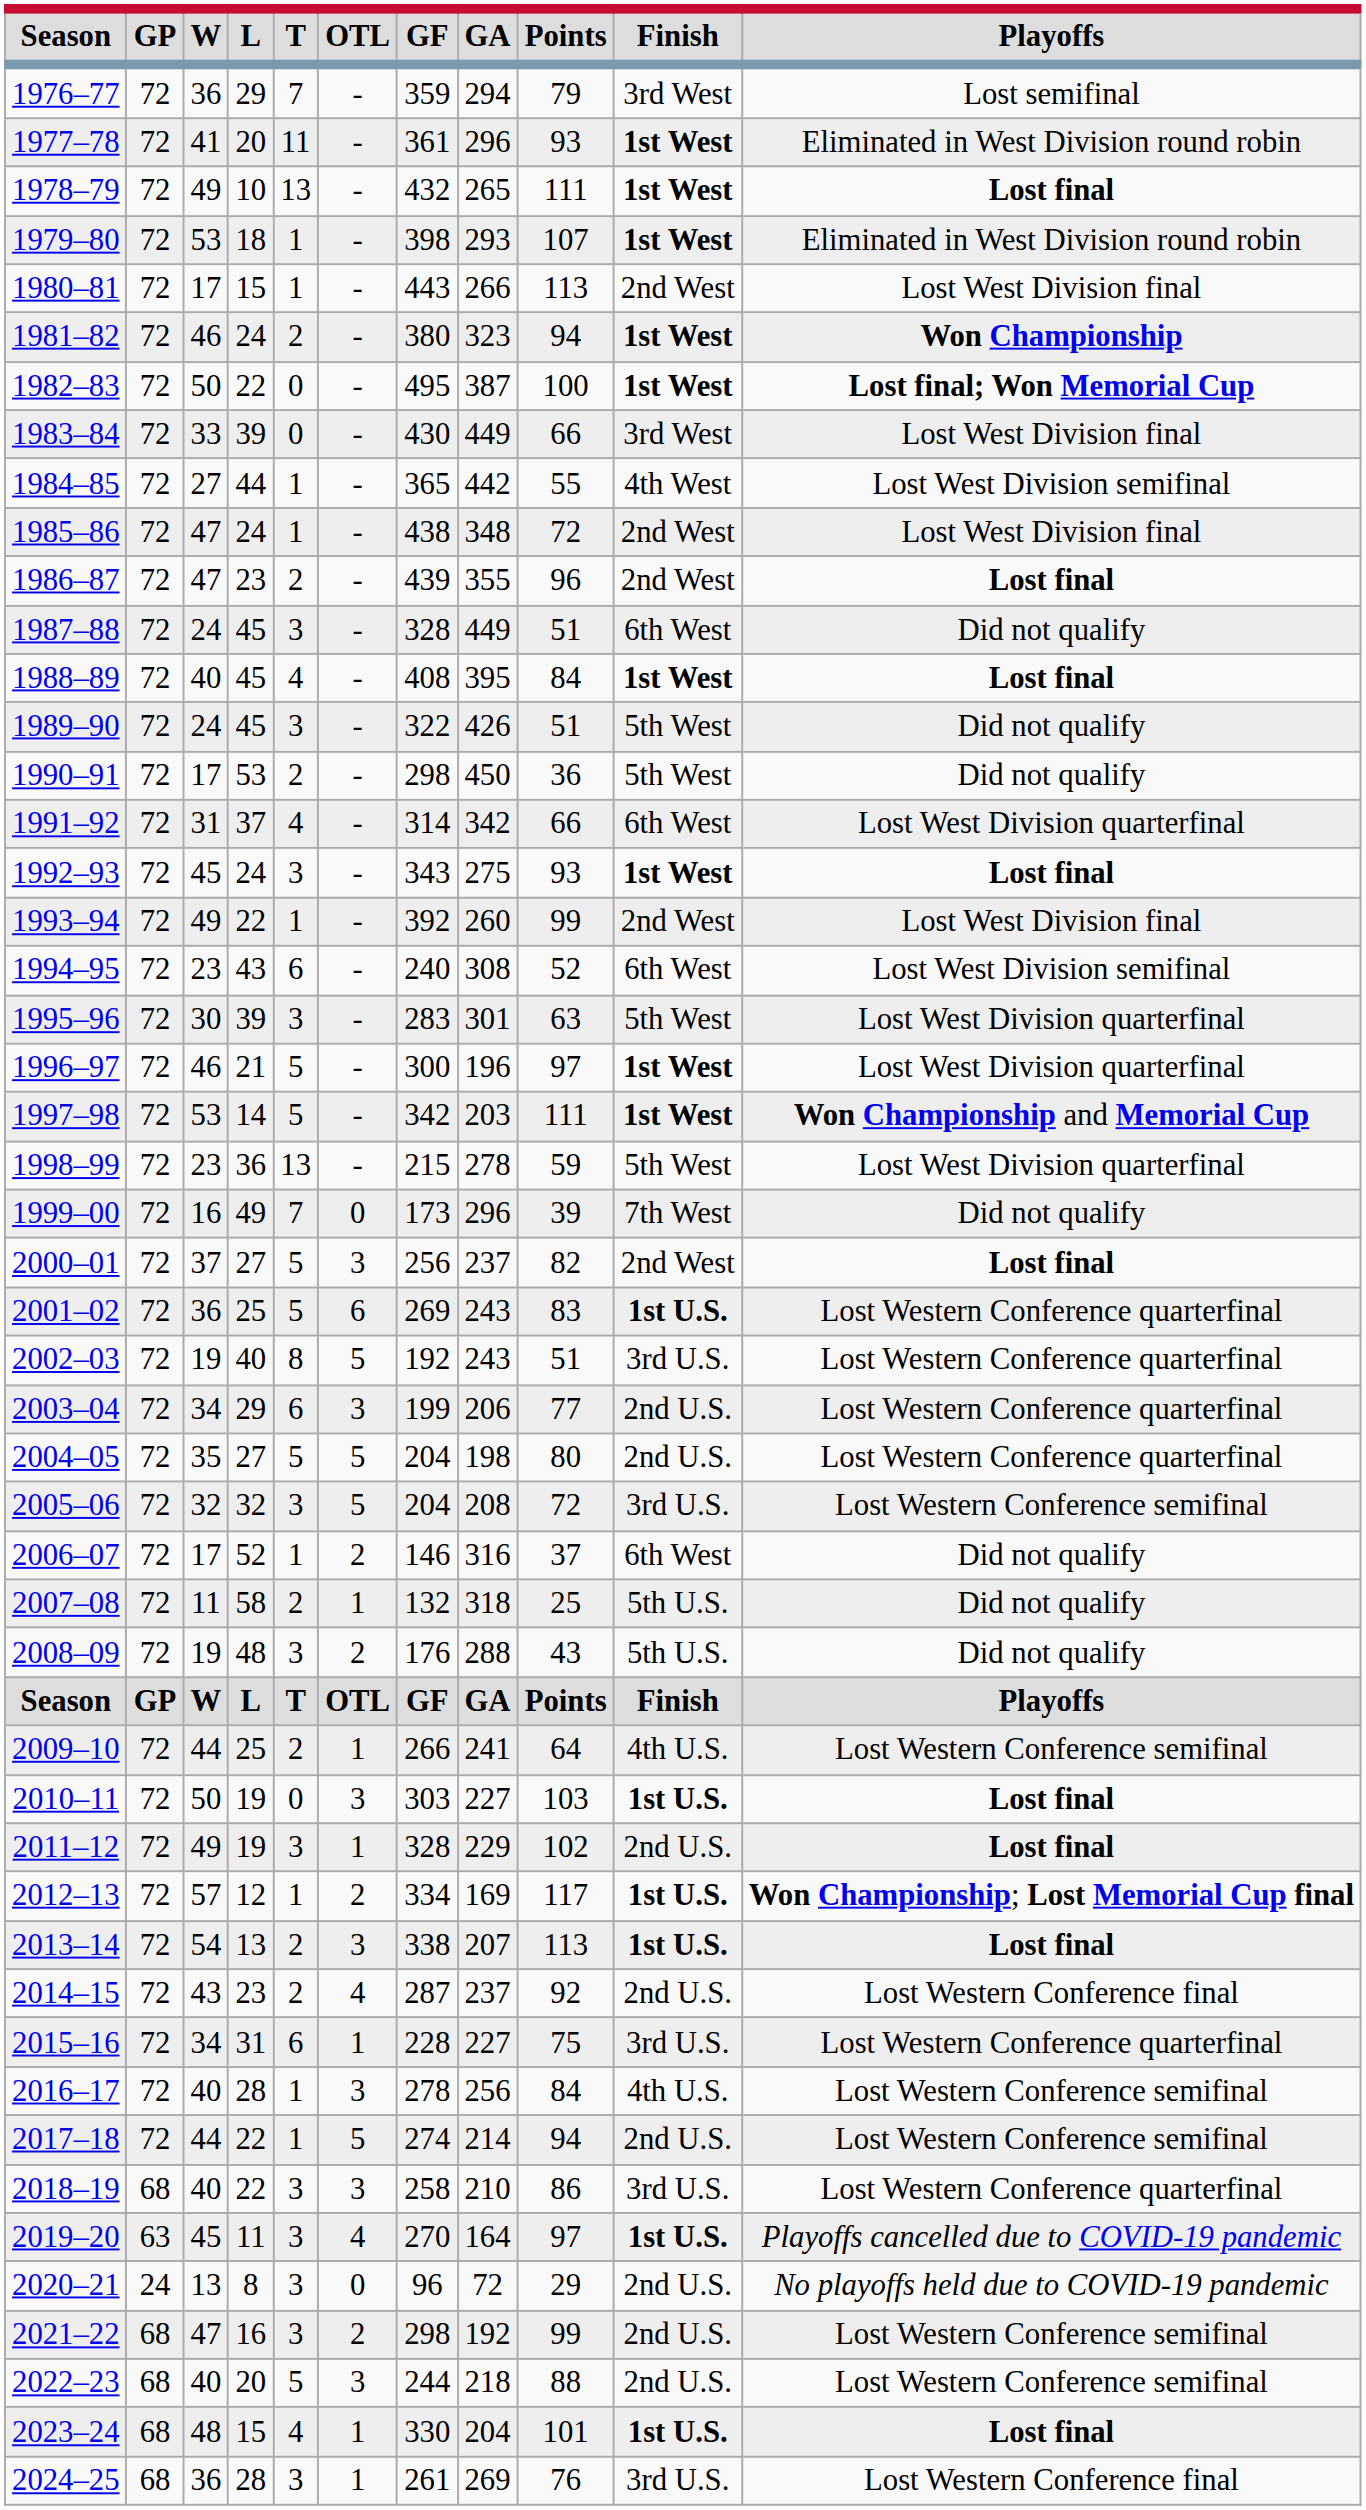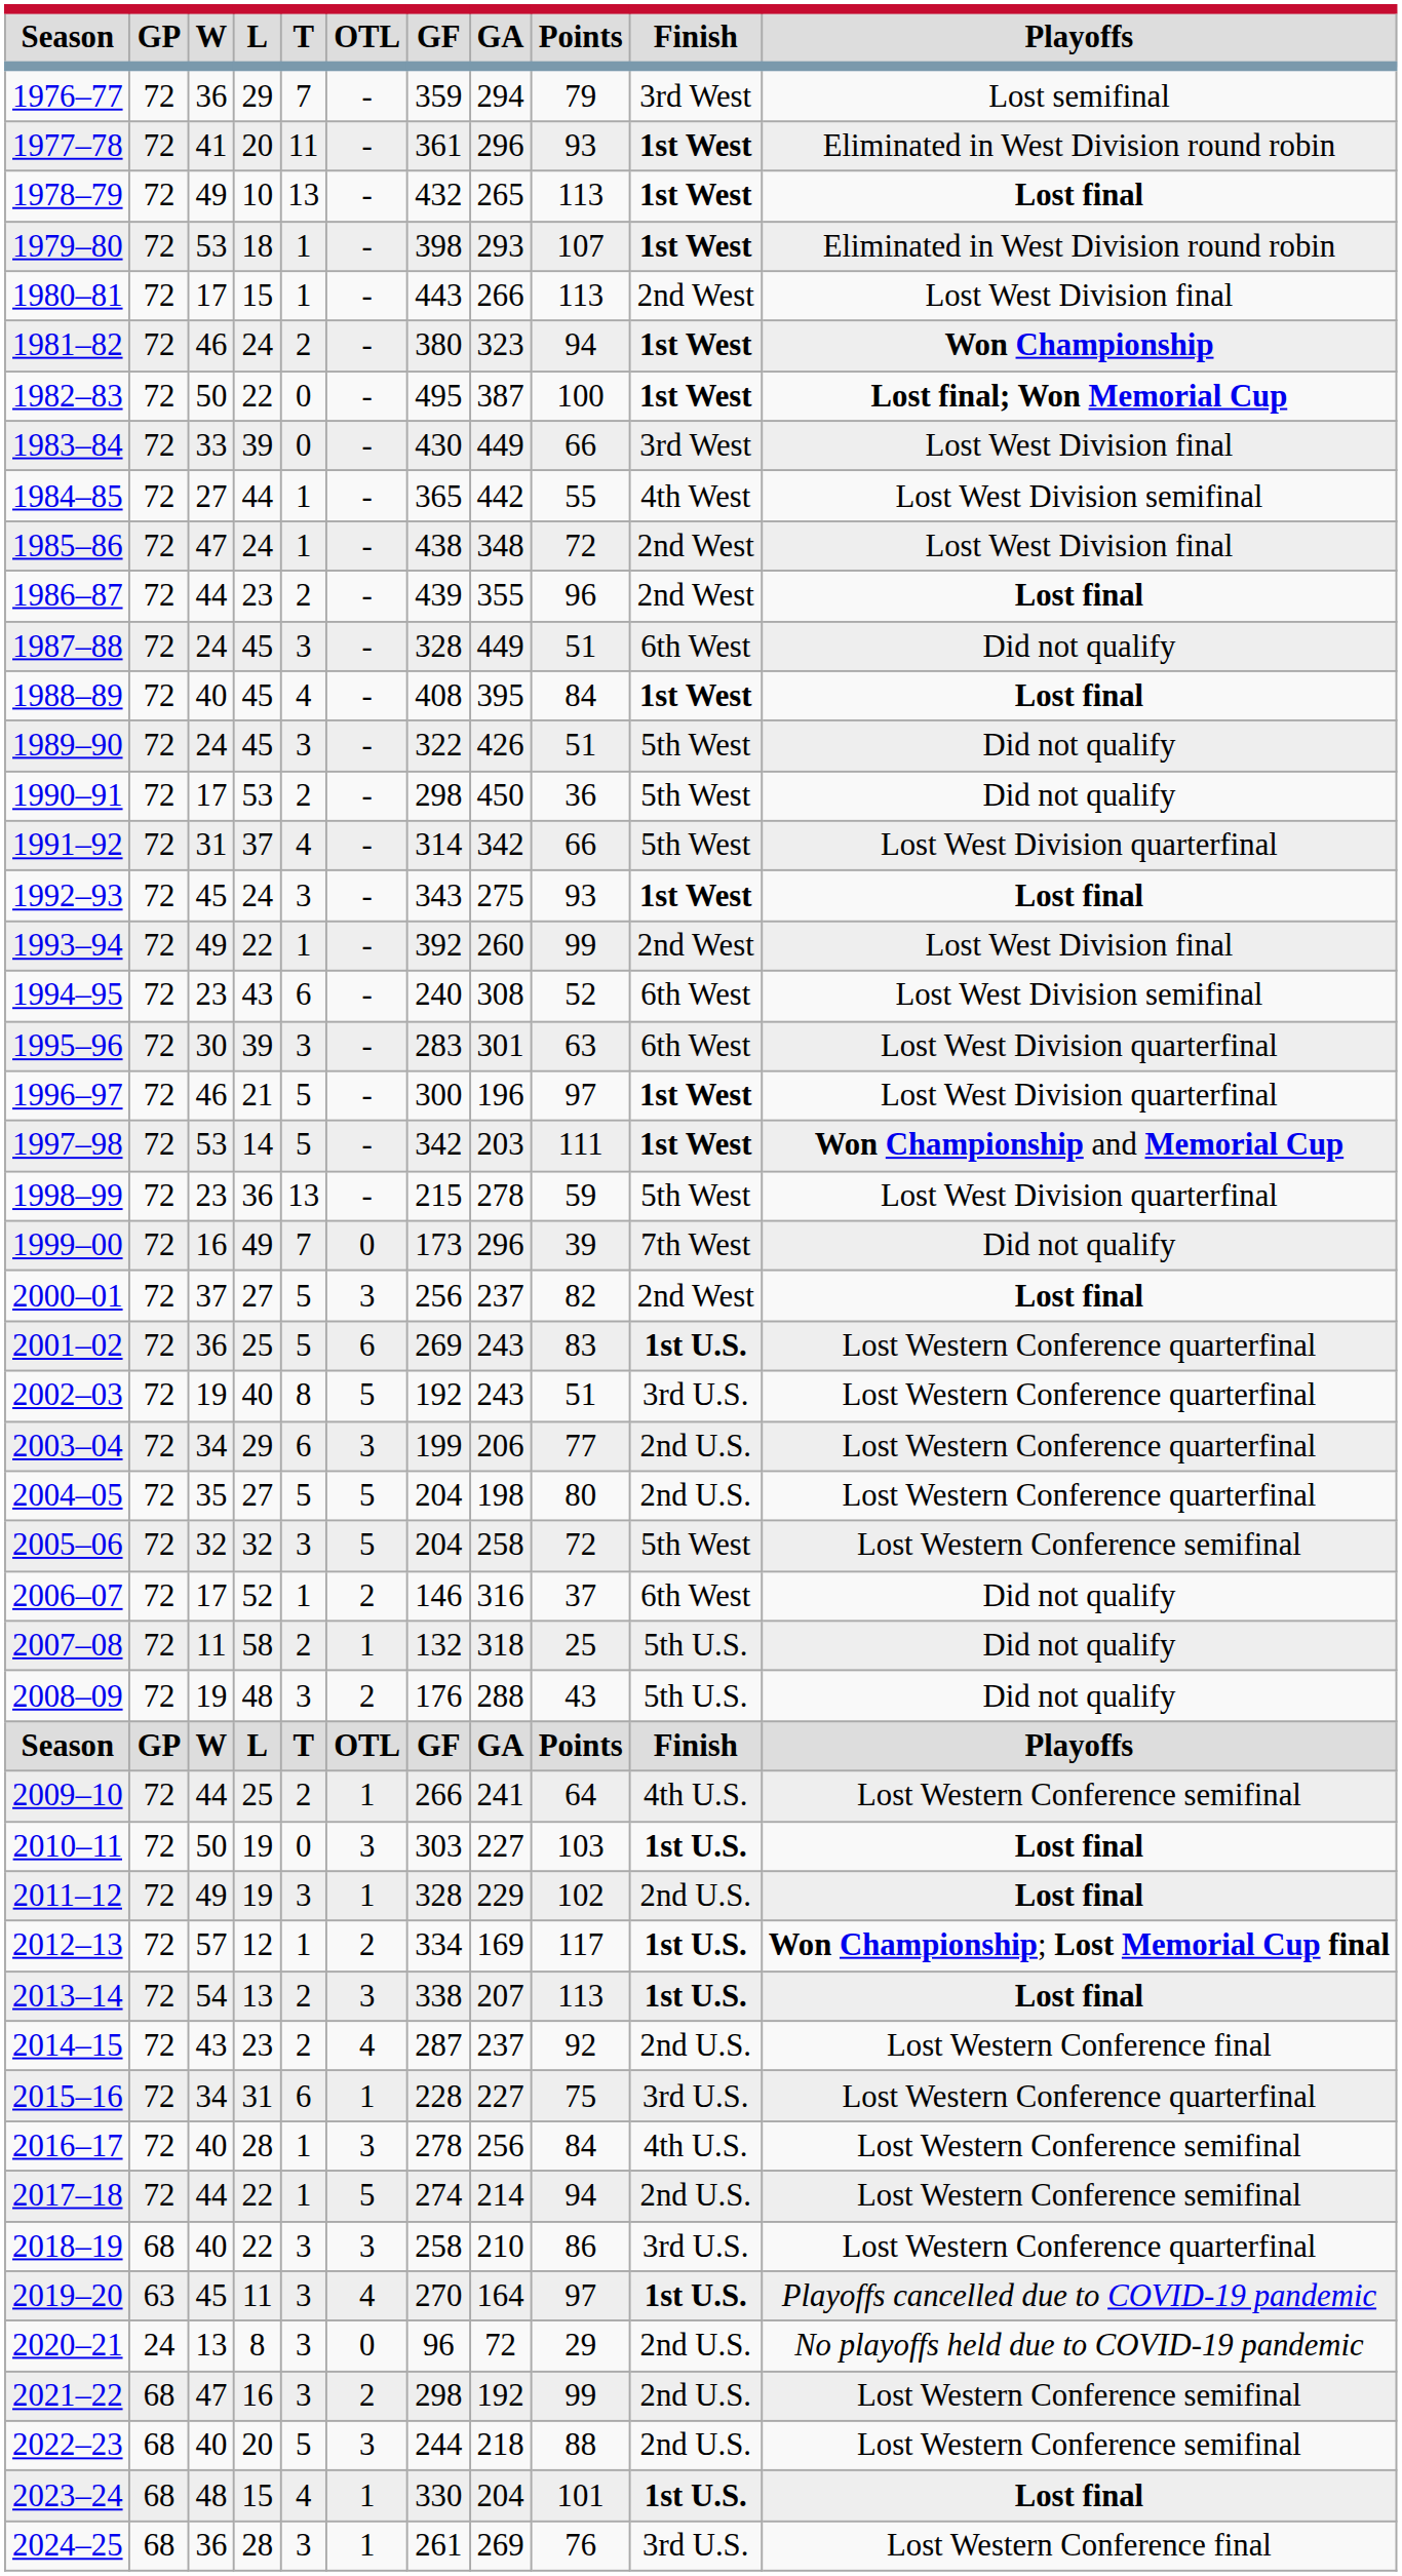1978–79 | Points: 111 -> 113
1986–87 | W: 47 -> 44
1991–92 | Finish: 6th West -> 5th West
1995–96 | Finish: 5th West -> 6th West
2005–06 | GA: 208 -> 258
2005–06 | Finish: 3rd U.S. -> 5th West
